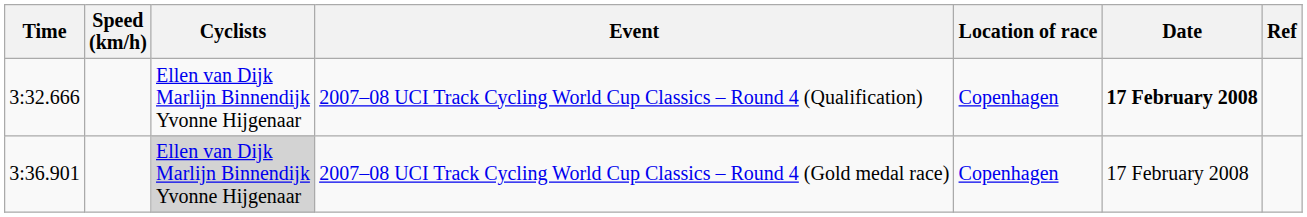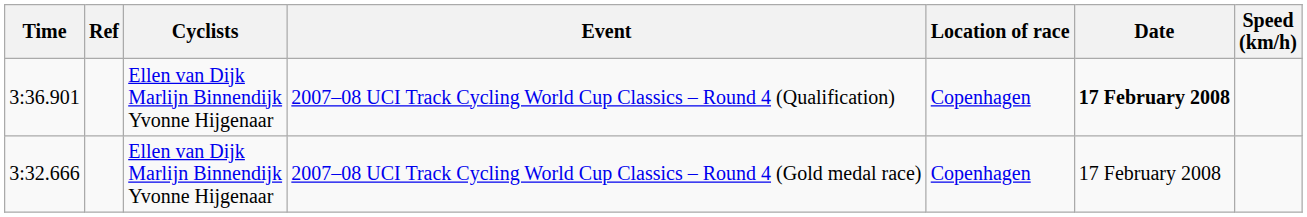columns swapped: Speed (km/h) <-> Ref
row 2 | Time: 3:32.666 -> 3:36.901
row 3 | Time: 3:36.901 -> 3:32.666
row 3 | Cyclists: lightgrey background -> no background
